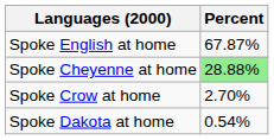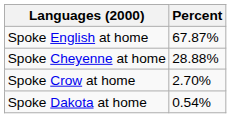Spoke Cheyenne at home | Percent: lightgreen background -> no background
